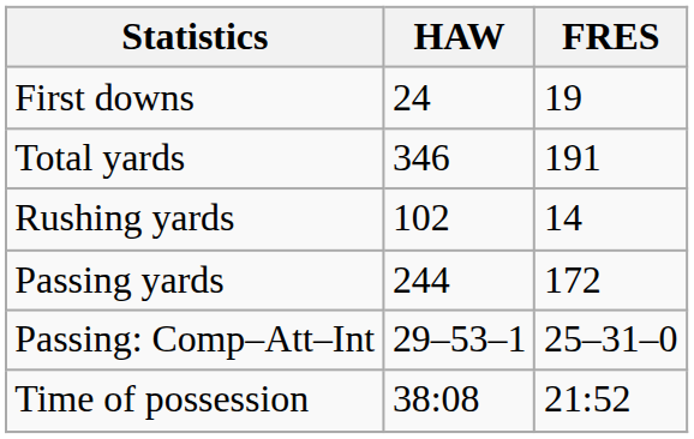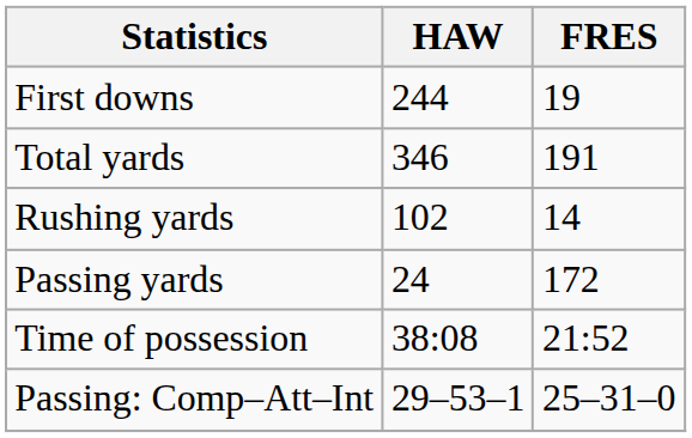First downs | HAW: 24 -> 244
Passing yards | HAW: 244 -> 24
rows swapped: Passing: Comp–Att–Int <-> Time of possession
